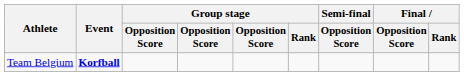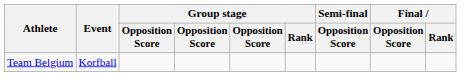Team Belgium | Event: bold -> normal
